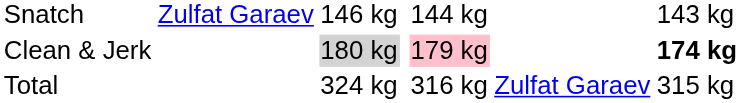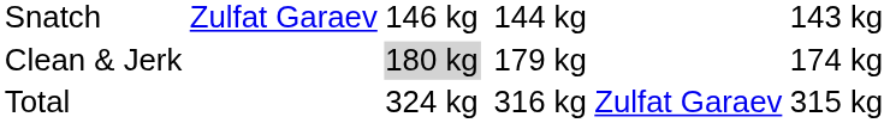Clean & Jerk | column 4: pink background -> no background
Clean & Jerk | column 6: bold -> normal
